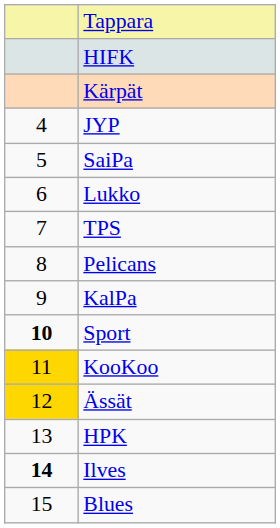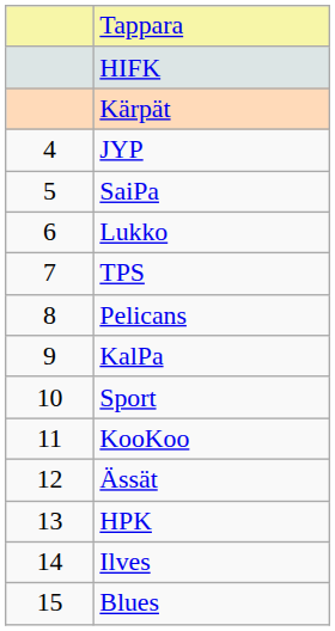Sport | column 1: bold -> normal
KooKoo | column 1: gold background -> no background
Ässät | column 1: gold background -> no background
Ilves | column 1: bold -> normal
